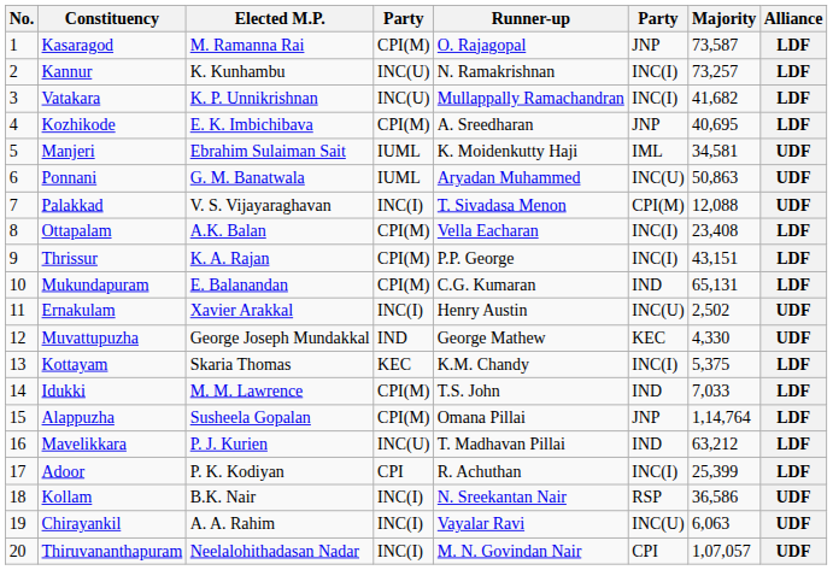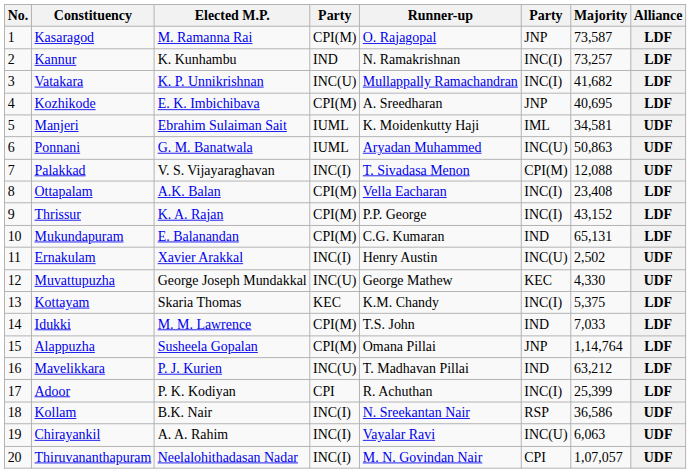Kannur | column 4: INC(U) -> IND
Thrissur | Majority: 43,151 -> 43,152
Muvattupuzha | column 4: IND -> INC(U)
